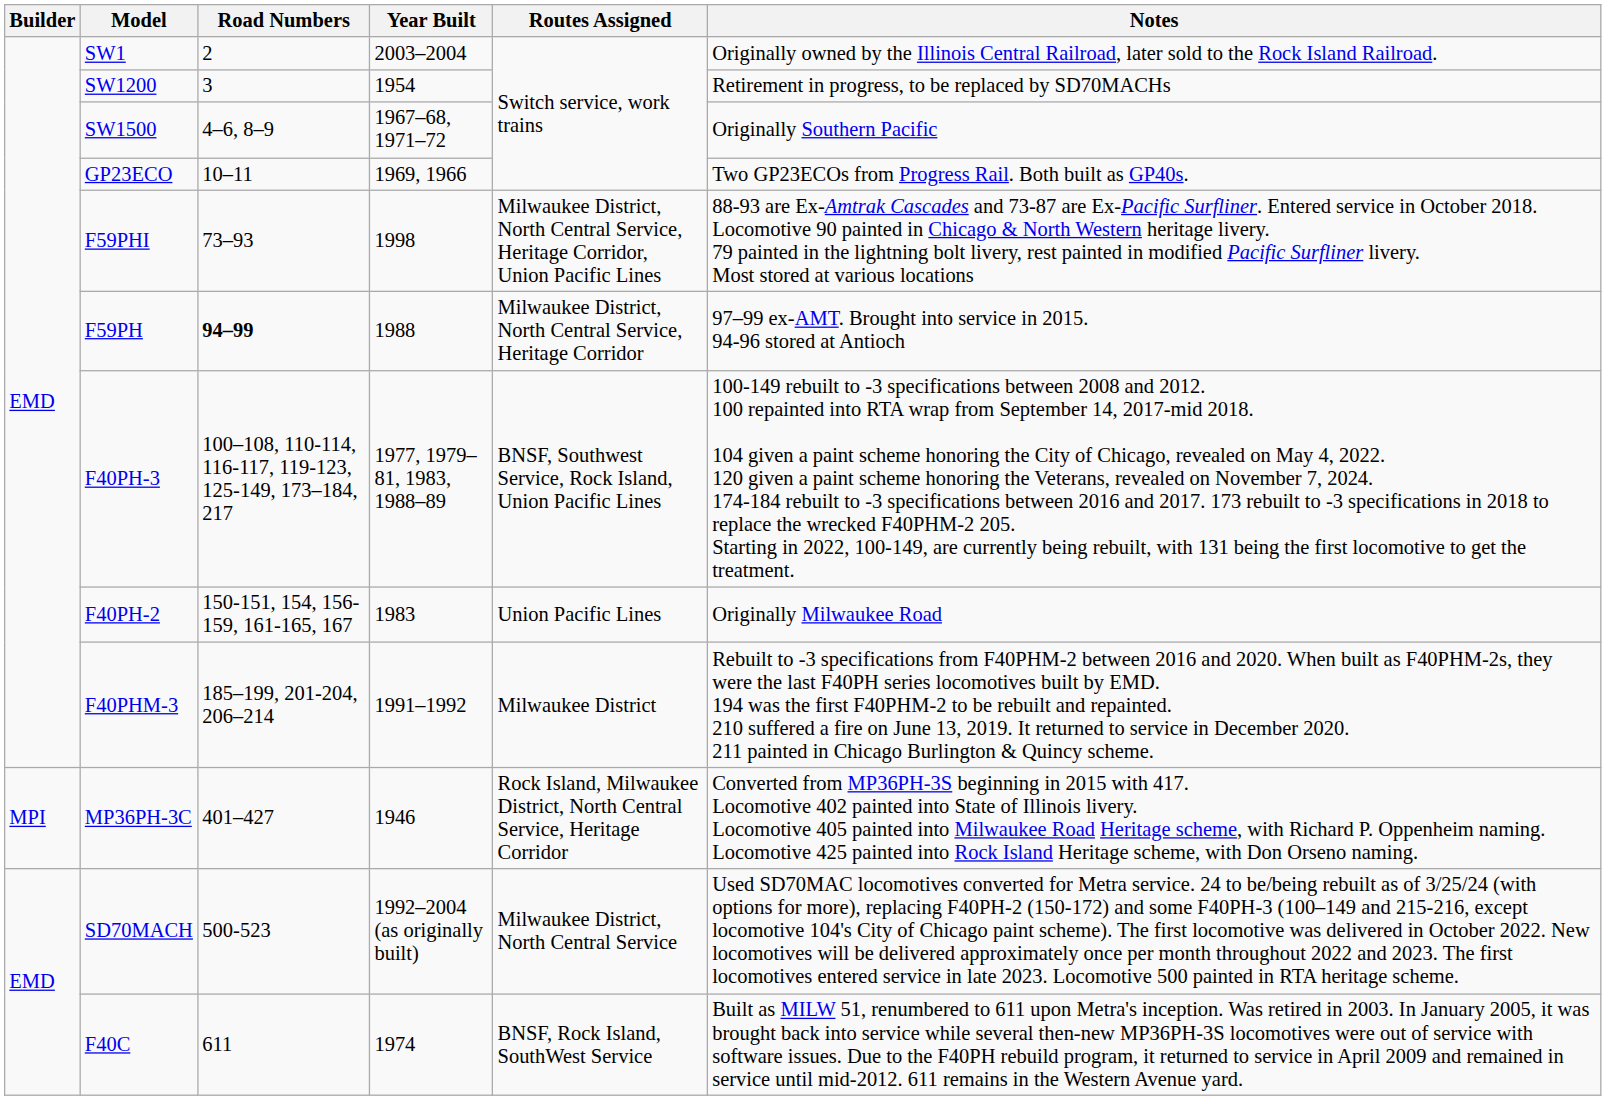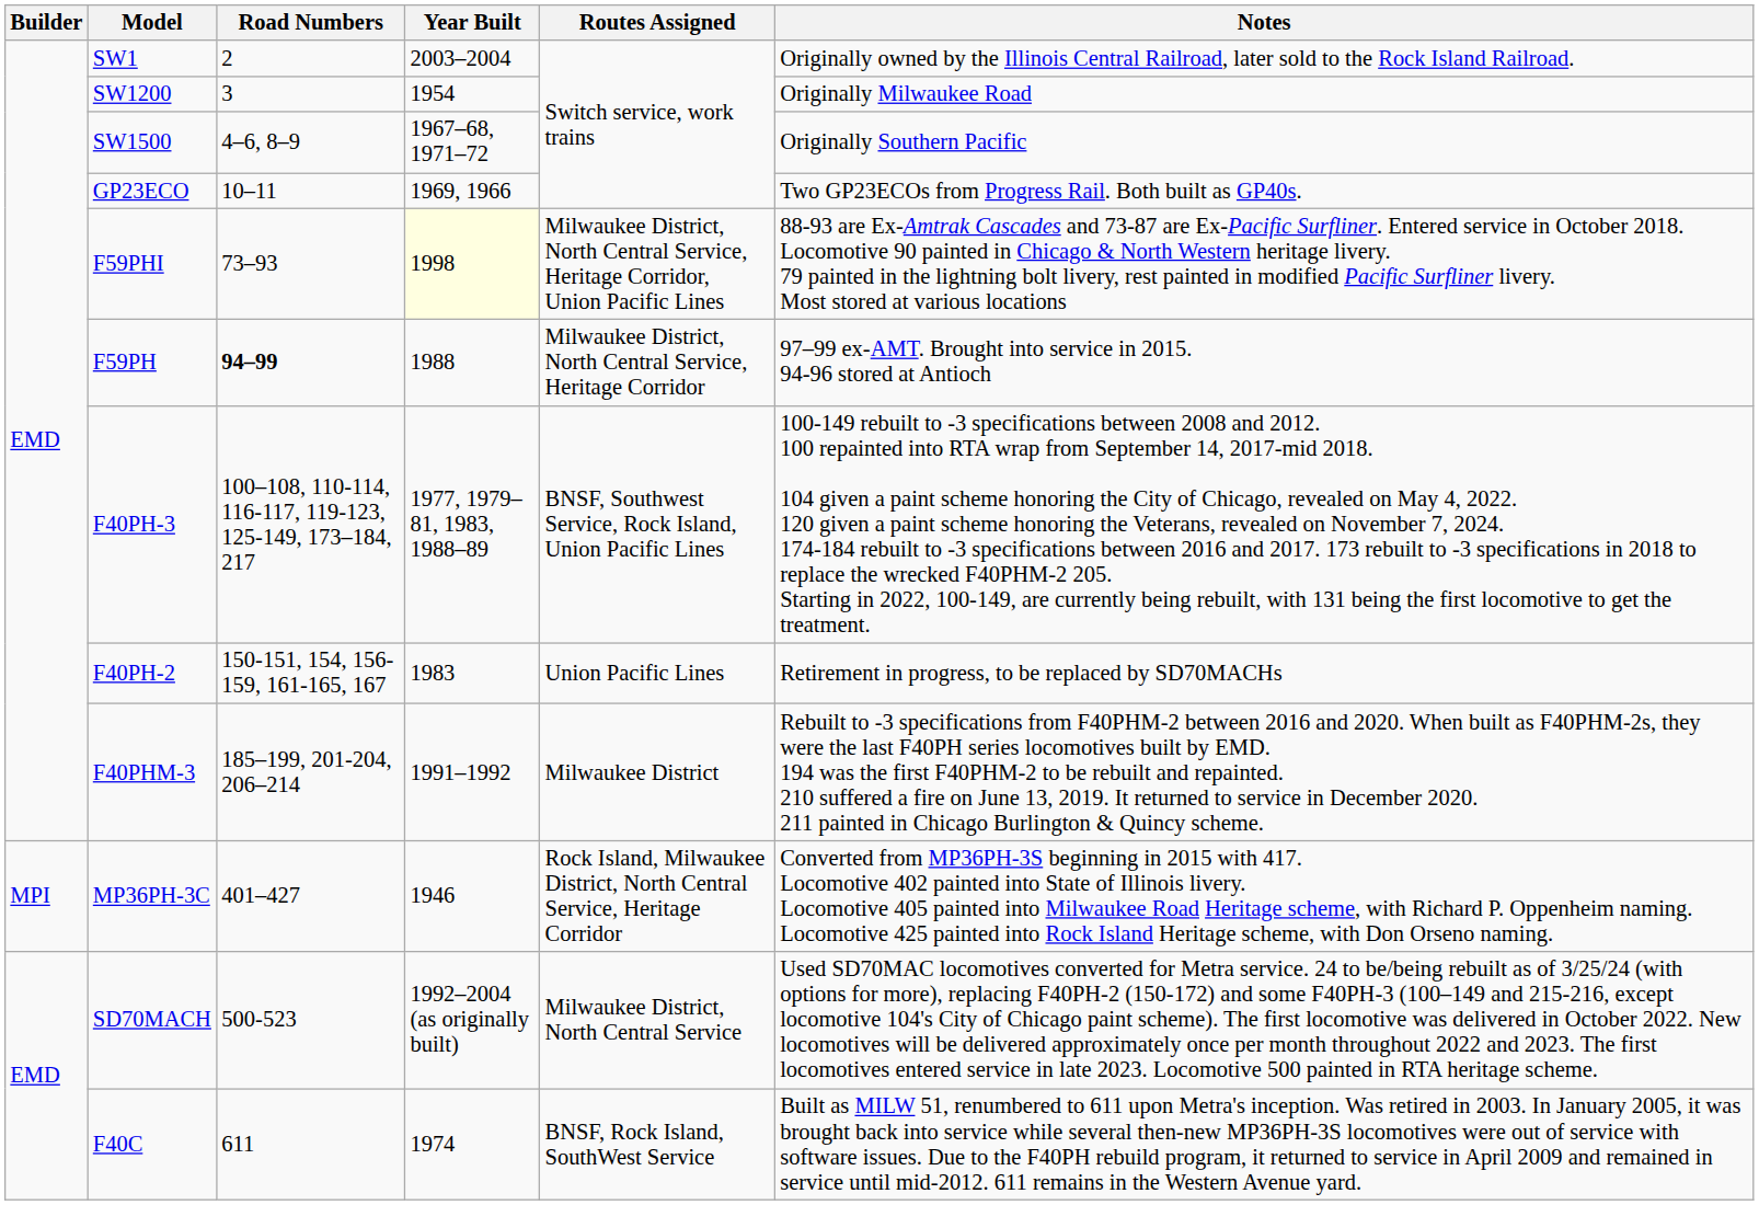SW1200 | Notes: Retirement in progress, to be replaced by SD70MACHs -> Originally Milwaukee Road
F59PHI | Year Built: no background -> lightyellow background
F40PH-2 | Notes: Originally Milwaukee Road -> Retirement in progress, to be replaced by SD70MACHs
